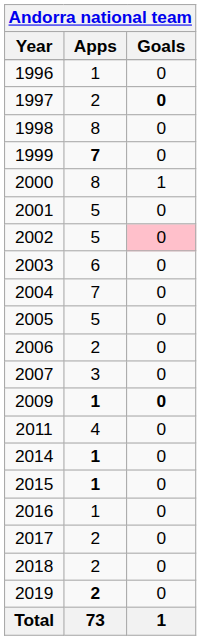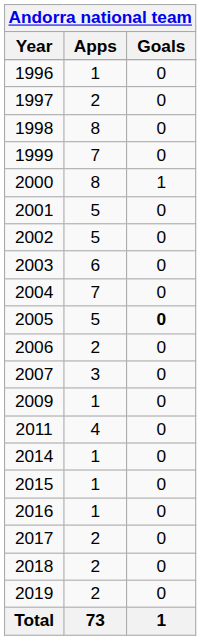1997 | Goals: bold -> normal
1999 | Apps: bold -> normal
2002 | Goals: pink background -> no background
2005 | Goals: normal -> bold
2009 | Apps: bold -> normal
2009 | Goals: bold -> normal
2014 | Apps: bold -> normal
2015 | Apps: bold -> normal
2019 | Apps: bold -> normal
